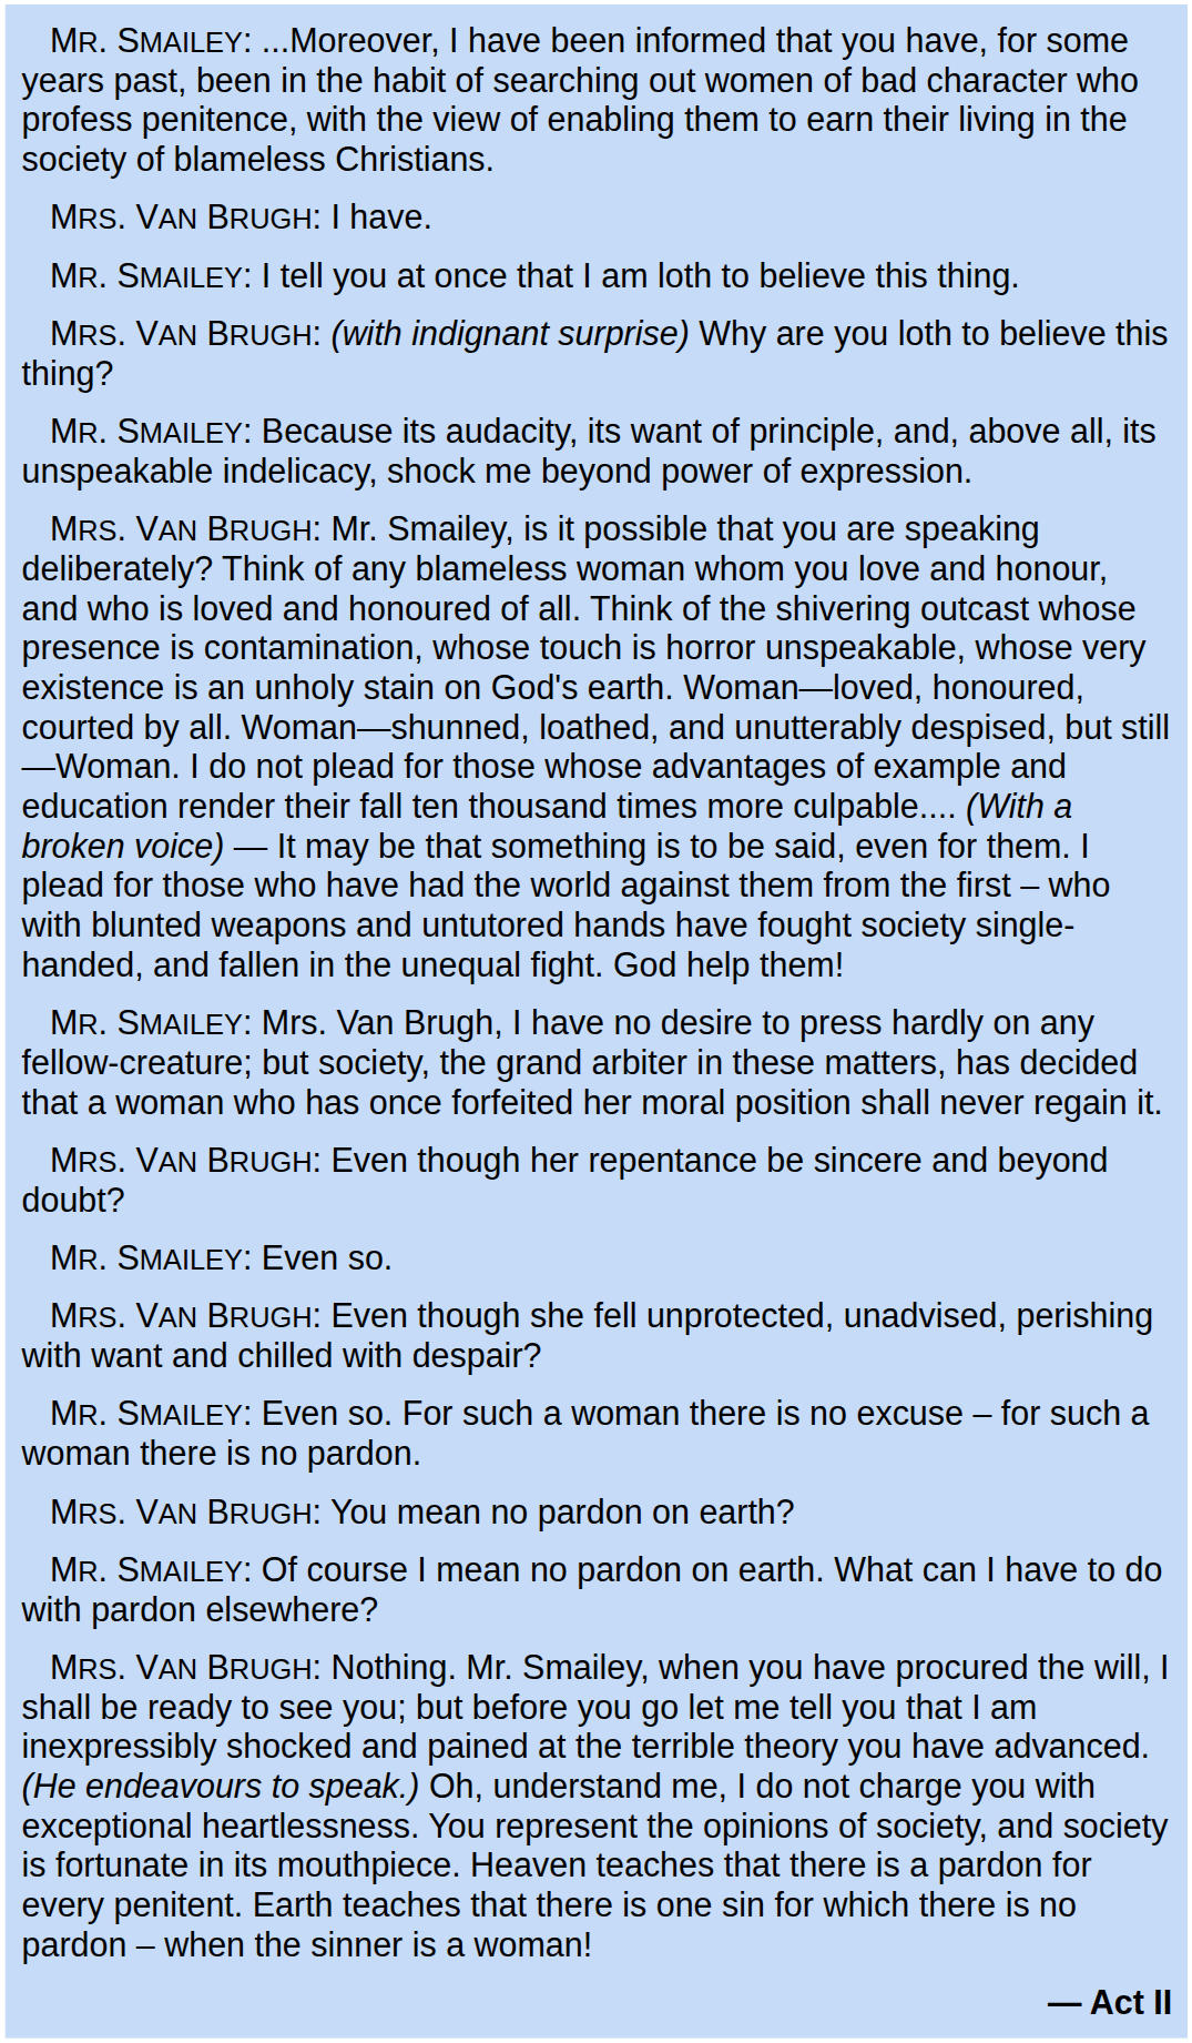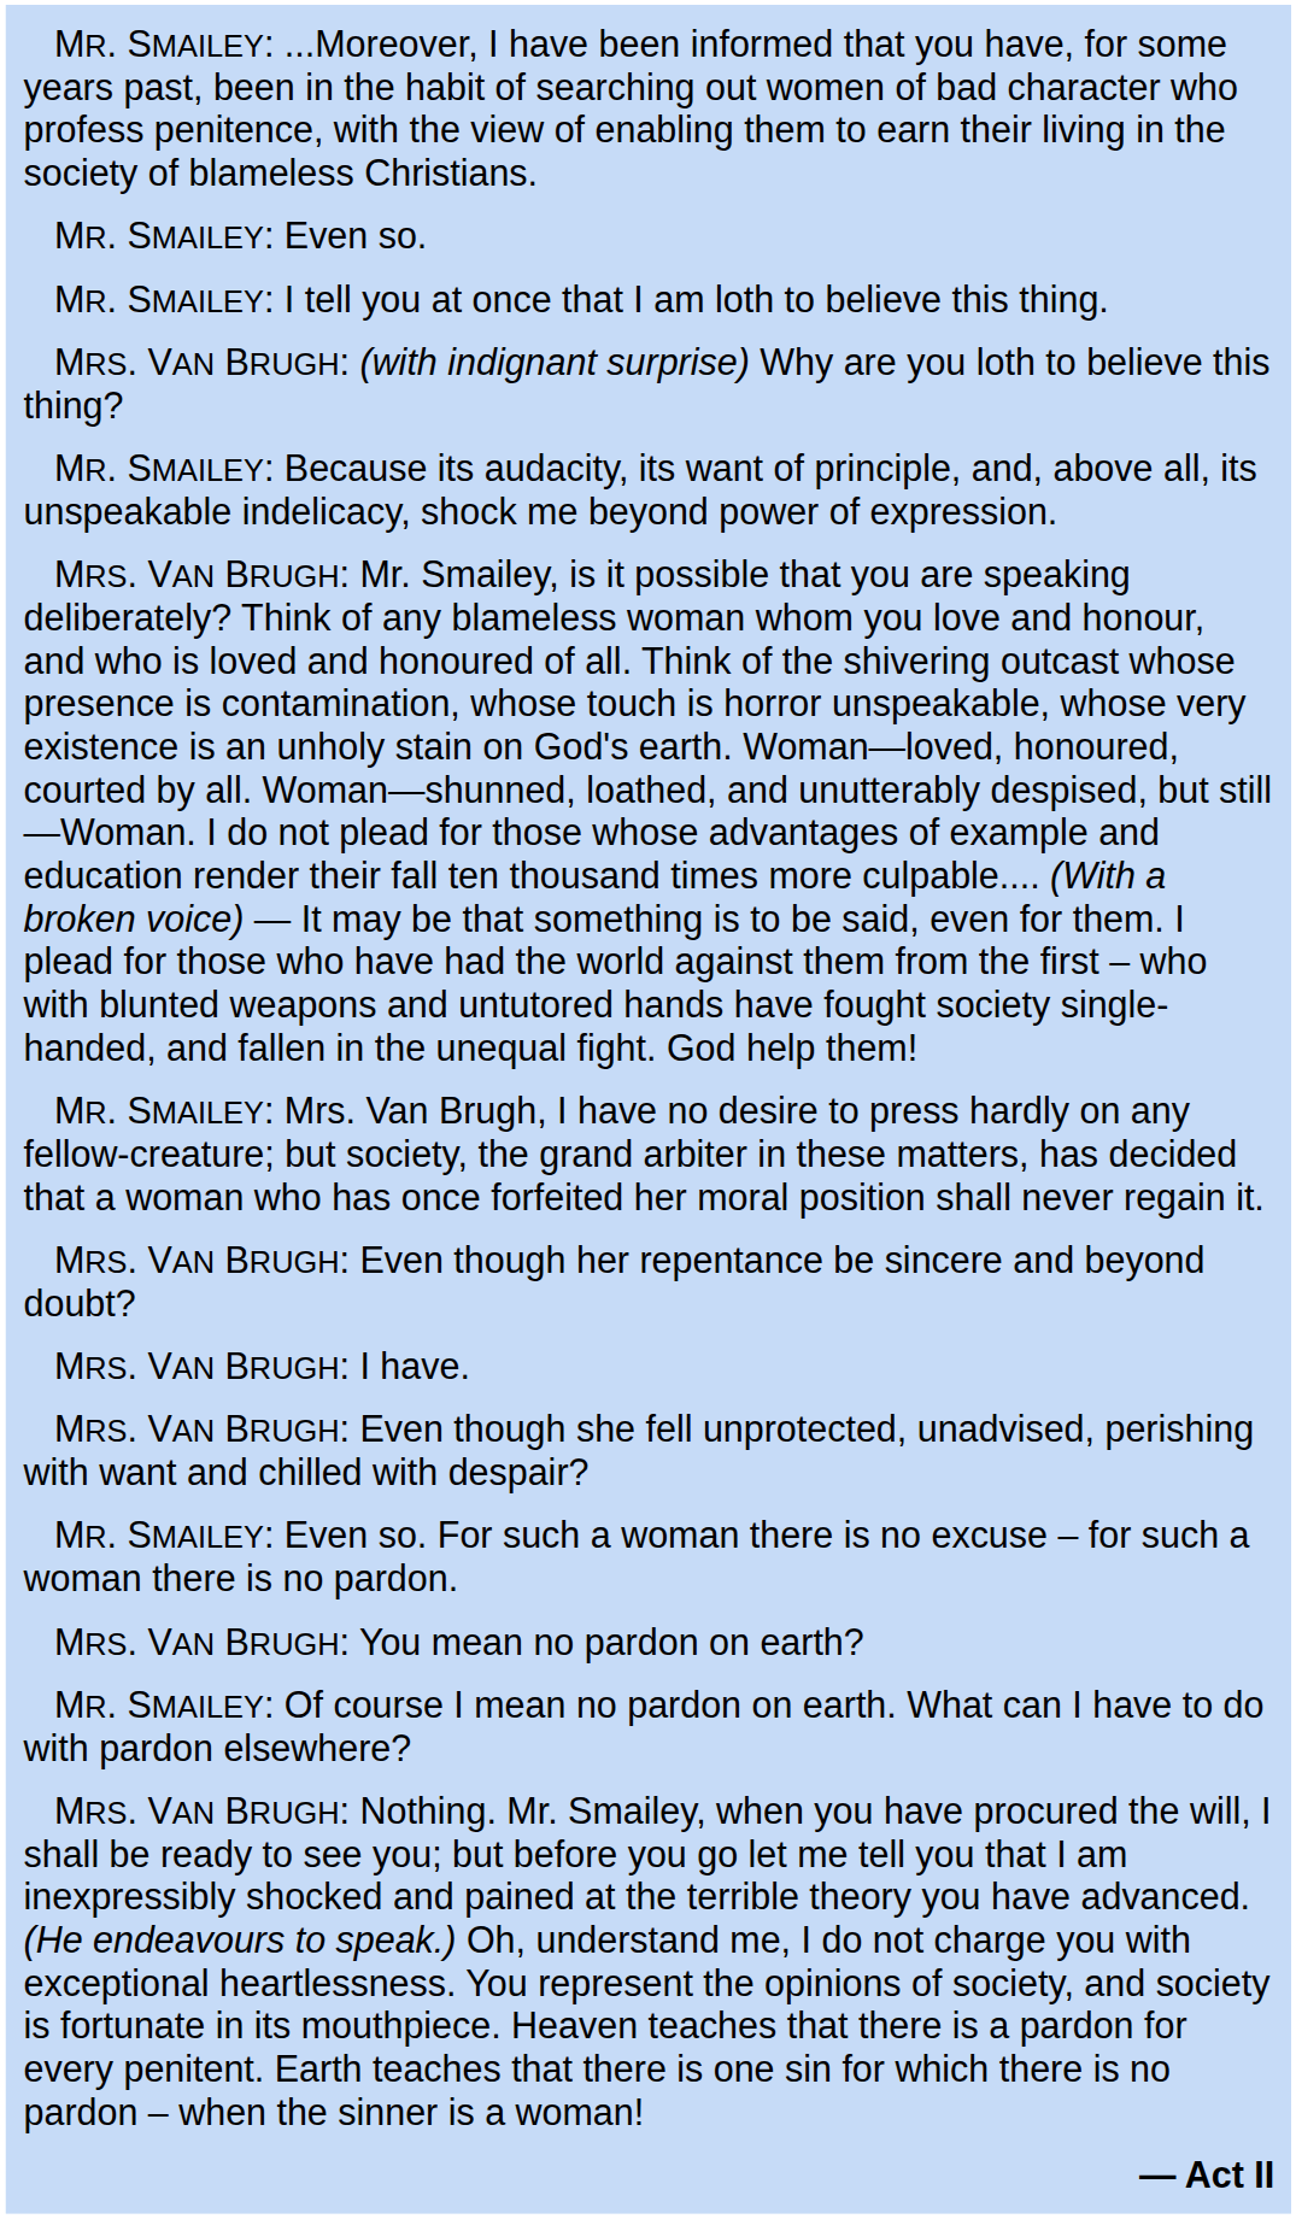row 2 | column 1: MRS. VAN BRUGH: I have. -> MR. SMAILEY: Even so.
row 9 | column 1: MR. SMAILEY: Even so. -> MRS. VAN BRUGH: I have.
